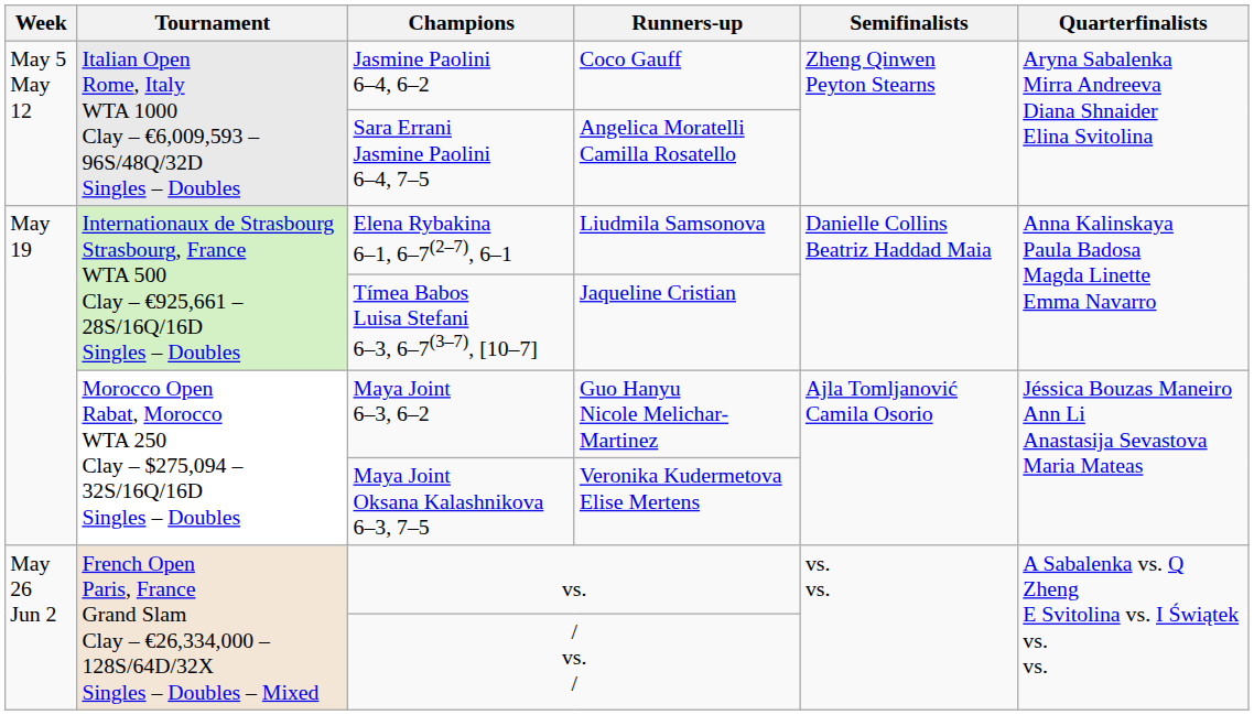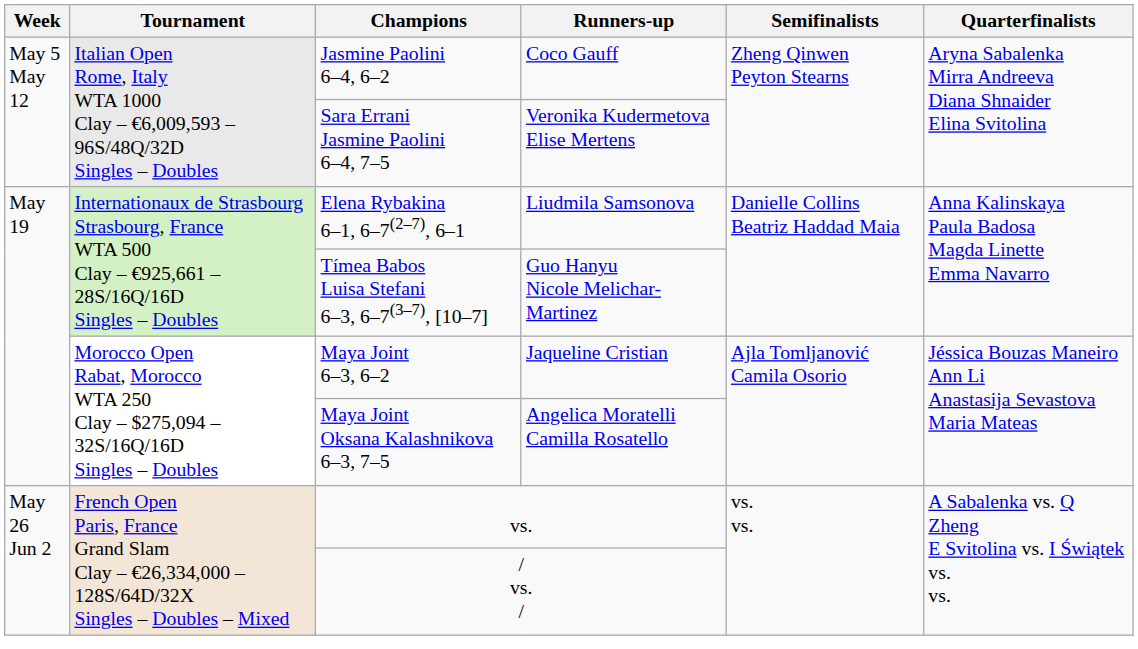Sara Errani Jasmine Paolini 6–4, 7–5 | Runners-up: Angelica Moratelli Camilla Rosatello -> Veronika Kudermetova Elise Mertens
Tímea Babos Luisa Stefani 6–3, 6–7(3–7), [10–7] | Runners-up: Jaqueline Cristian -> Guo Hanyu Nicole Melichar-Martinez
Maya Joint 6–3, 6–2 | Runners-up: Guo Hanyu Nicole Melichar-Martinez -> Jaqueline Cristian
Maya Joint Oksana Kalashnikova 6–3, 7–5 | Runners-up: Veronika Kudermetova Elise Mertens -> Angelica Moratelli Camilla Rosatello
